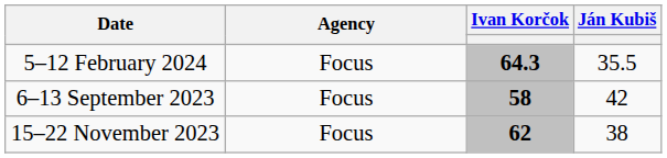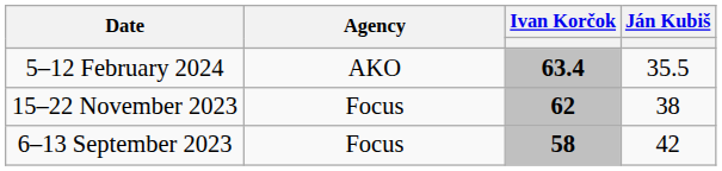5–12 February 2024 | Agency: Focus -> AKO
5–12 February 2024 | Ivan Korčok: 64.3 -> 63.4
rows swapped: 15–22 November 2023 <-> 6–13 September 2023
